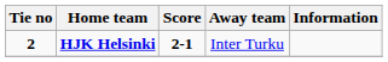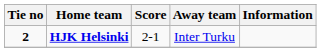HJK Helsinki | Score: bold -> normal
